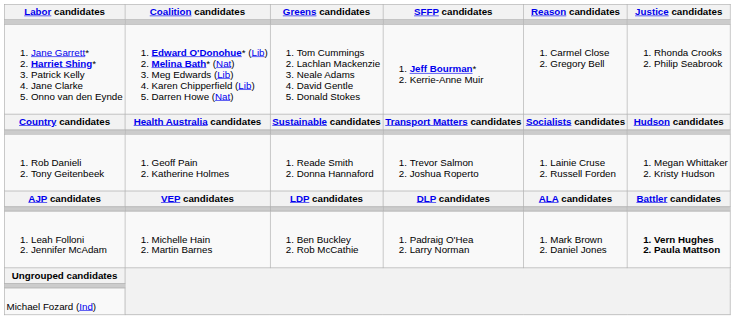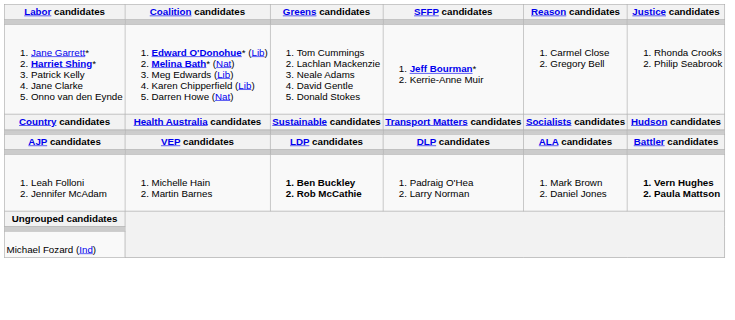- row: Rob Danieli Tony Geitenbeek | Geoff Pain Katherine Holmes | Reade Smith Donna Hannaford | Trevor Salmon Joshua Roperto | Lainie Cruse Russell Forden | Megan Whittaker Kristy Hudson
Leah Folloni Jennifer McAdam | Greens candidates: normal -> bold
